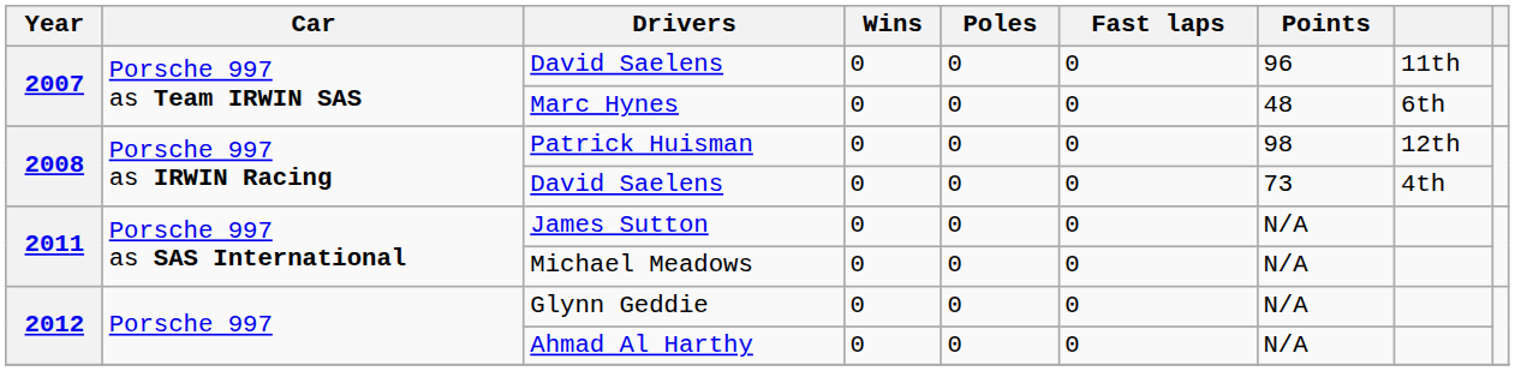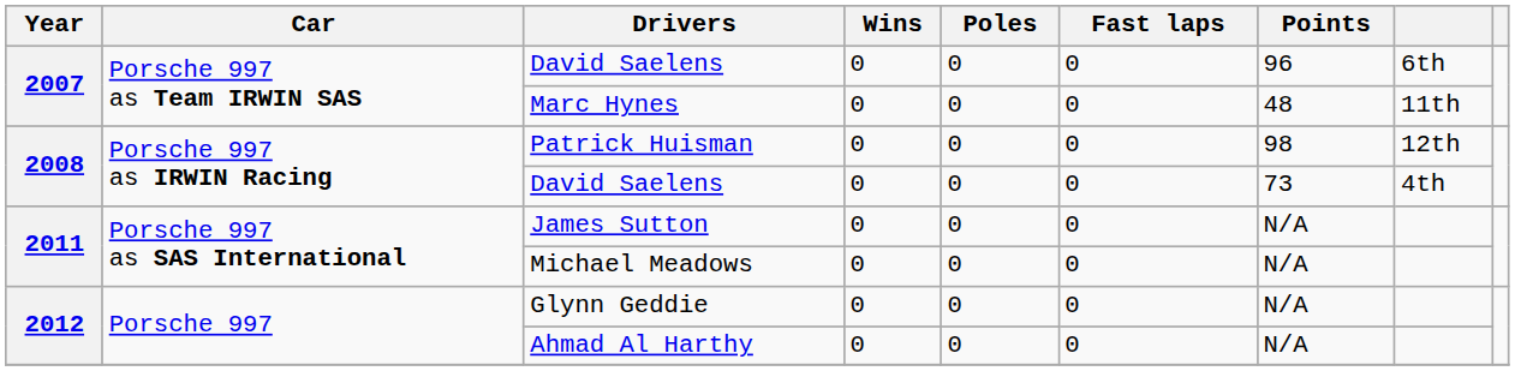2007 / David Saelens | column 8: 11th -> 6th
Marc Hynes | column 8: 6th -> 11th
